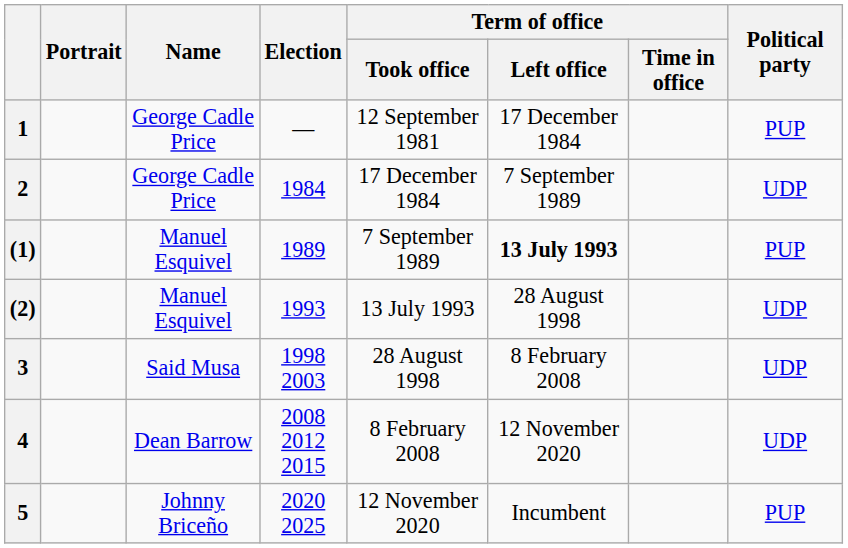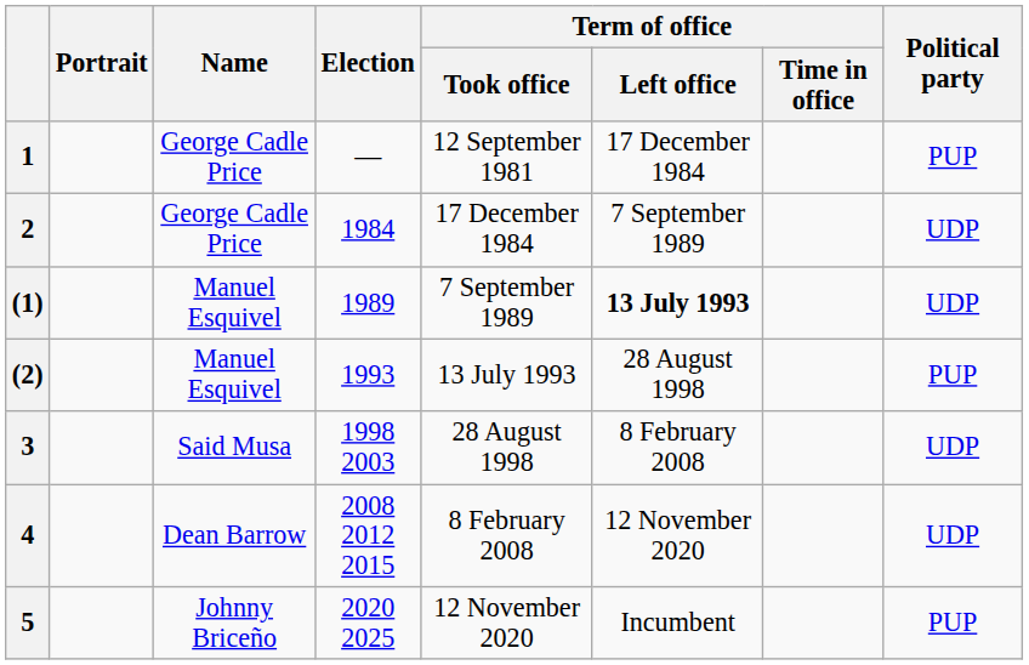(1) | Political party: PUP -> UDP
(2) | Political party: UDP -> PUP
